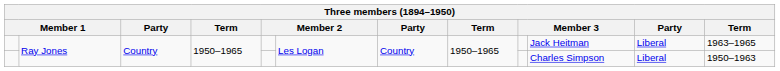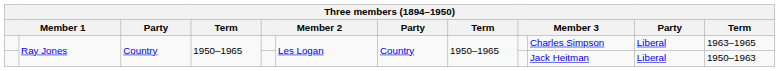row 3 | column 10: Jack Heitman -> Charles Simpson
row 4 | column 10: Charles Simpson -> Jack Heitman
